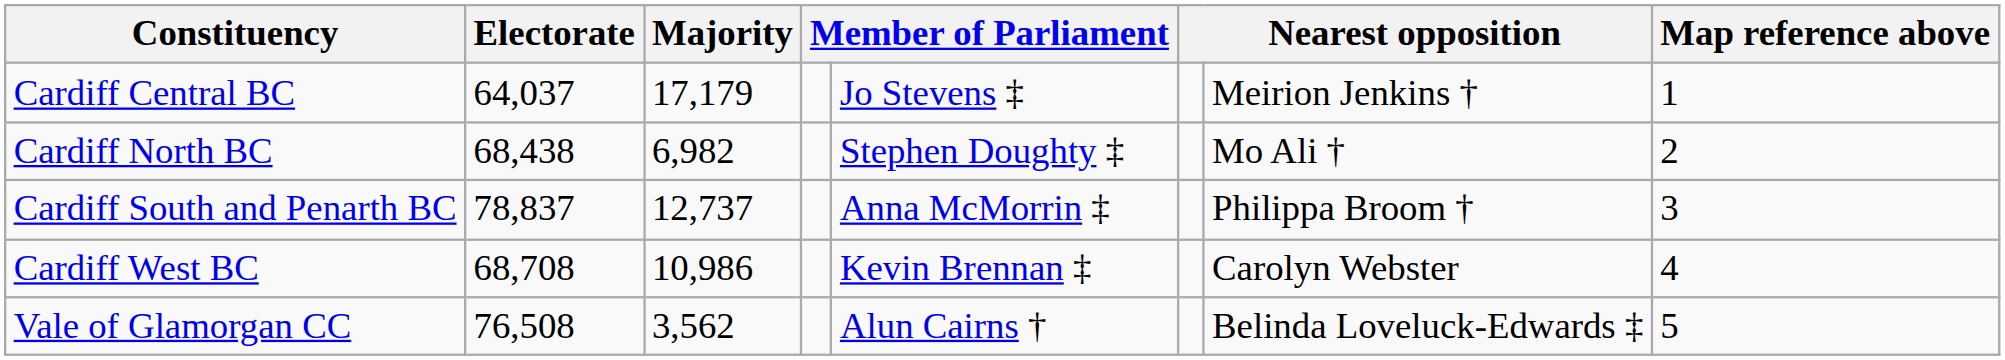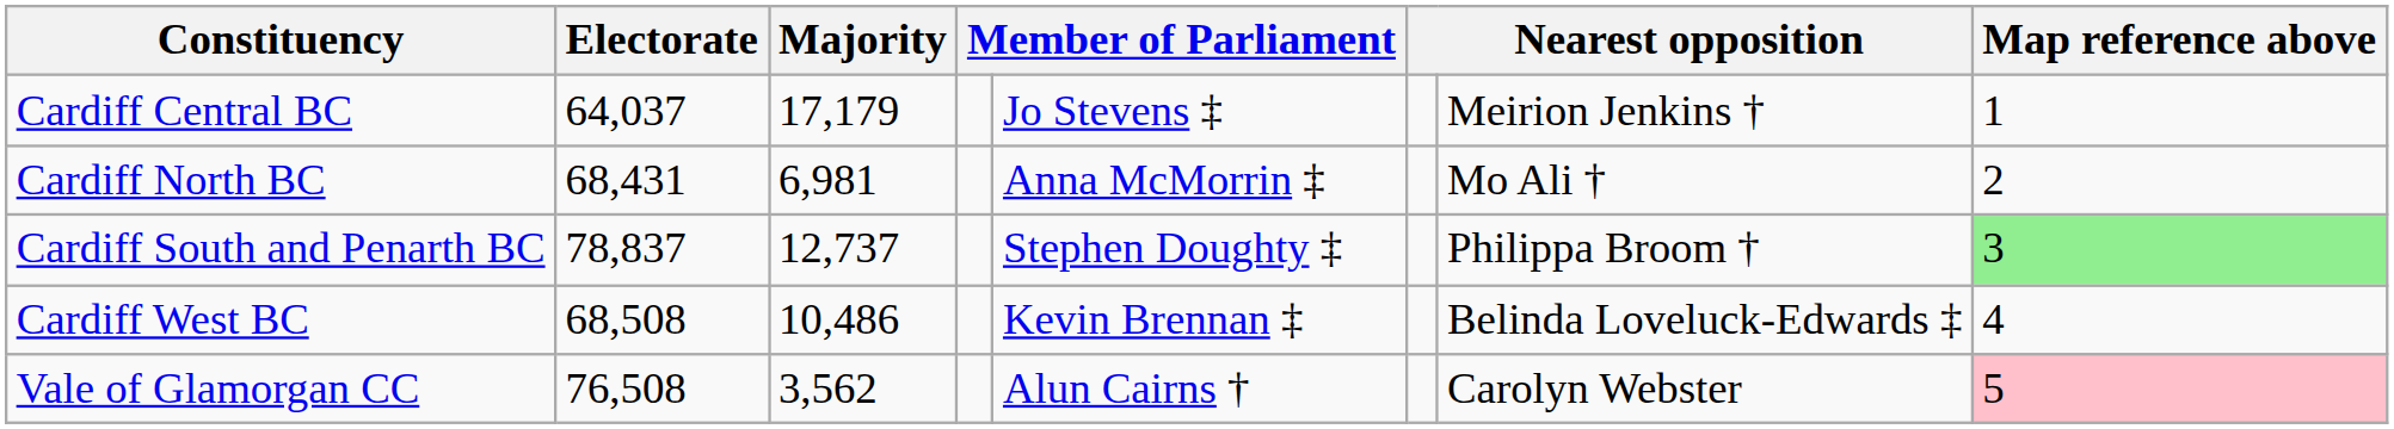Cardiff North BC | Electorate: 68,438 -> 68,431
Cardiff North BC | Majority: 6,982 -> 6,981
Cardiff North BC | column 5: Stephen Doughty ‡ -> Anna McMorrin ‡
Cardiff South and Penarth BC | column 5: Anna McMorrin ‡ -> Stephen Doughty ‡
Cardiff South and Penarth BC | Map reference above: no background -> lightgreen background
Cardiff West BC | Electorate: 68,708 -> 68,508
Cardiff West BC | Majority: 10,986 -> 10,486
Cardiff West BC | column 7: Carolyn Webster -> Belinda Loveluck-Edwards ‡
Vale of Glamorgan CC | column 7: Belinda Loveluck-Edwards ‡ -> Carolyn Webster
Vale of Glamorgan CC | Map reference above: no background -> pink background
